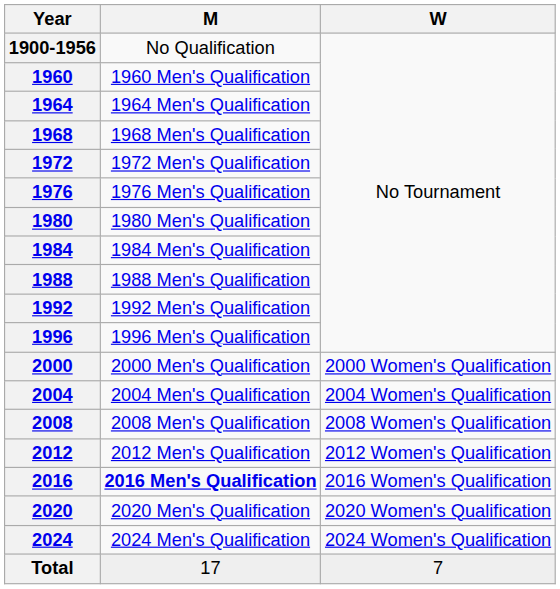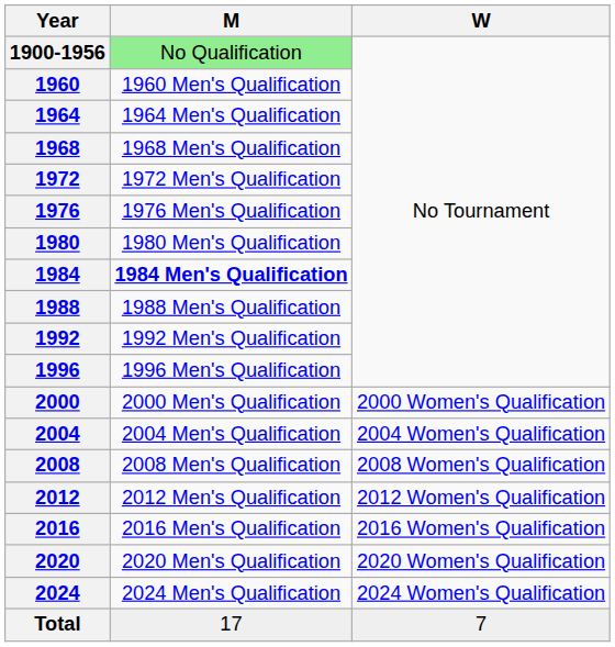1900-1956 | M: no background -> lightgreen background
1984 | M: normal -> bold
2016 | M: bold -> normal
